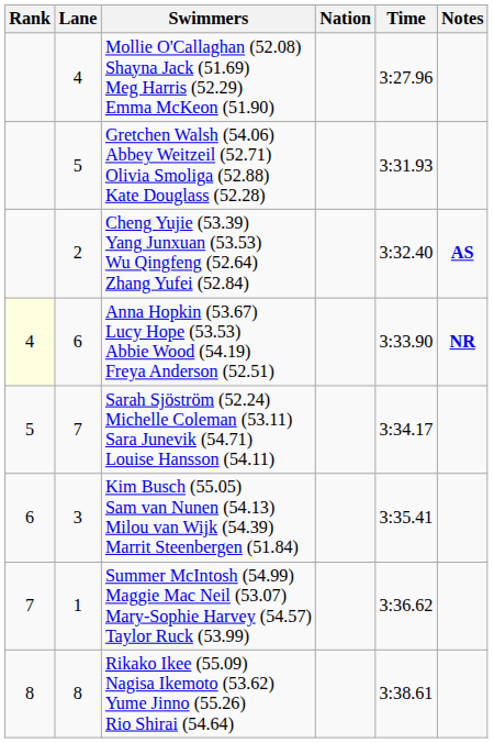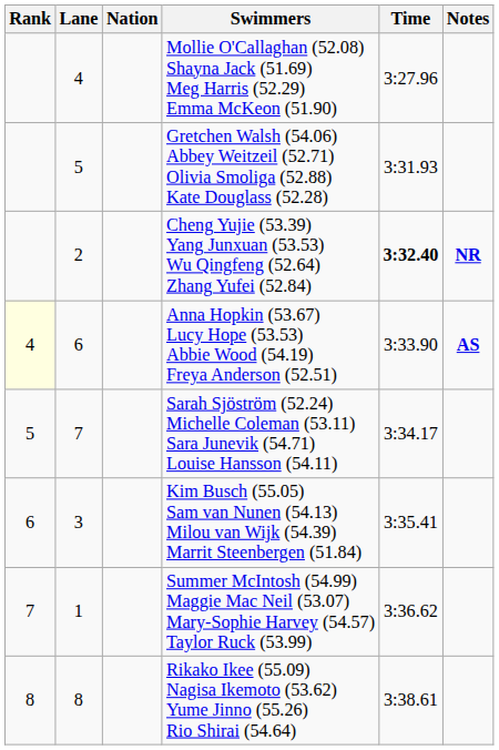columns swapped: Nation <-> Swimmers
row 4 | Time: normal -> bold
row 4 | Notes: AS -> NR
row 5 | Notes: NR -> AS
